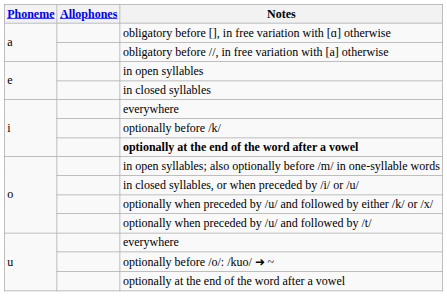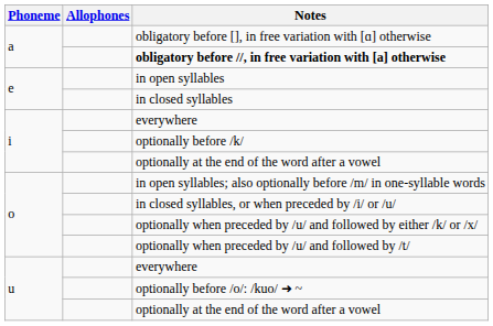obligatory before //, in free variation with [a] otherwise | Notes: normal -> bold
i / optionally at the end of the word after a vowel | Notes: bold -> normal
